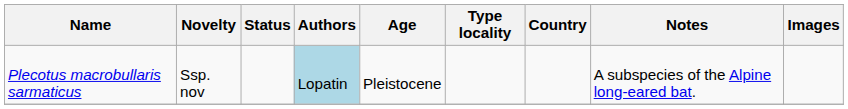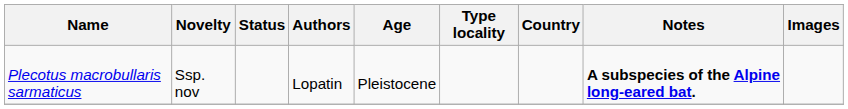Plecotus macrobullaris sarmaticus | Authors: lightblue background -> no background
Plecotus macrobullaris sarmaticus | Notes: normal -> bold
